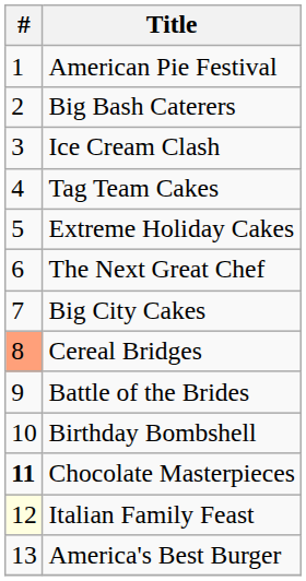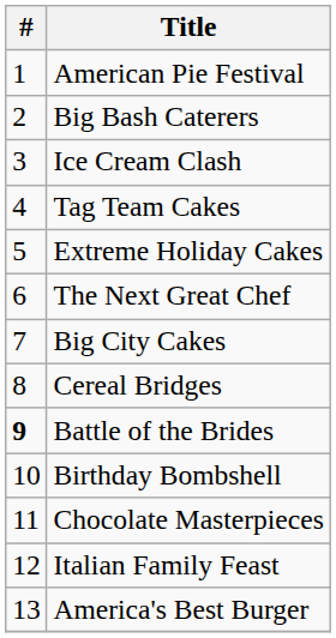Cereal Bridges | #: lightsalmon background -> no background
Battle of the Brides | #: normal -> bold
Chocolate Masterpieces | #: bold -> normal
Italian Family Feast | #: lightyellow background -> no background
